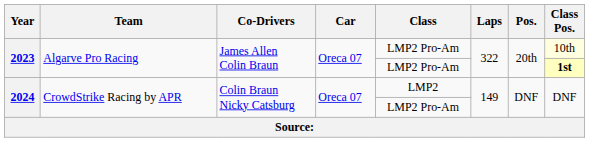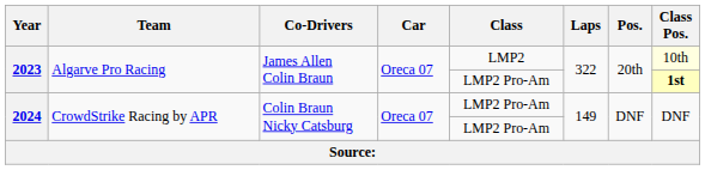row 2 | Class: LMP2 Pro-Am -> LMP2
row 4 | Class: LMP2 -> LMP2 Pro-Am
